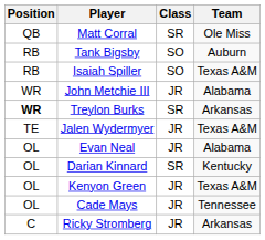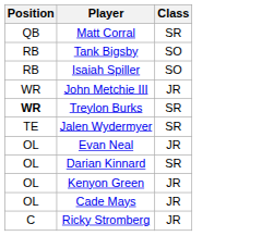- column: Team | Ole Miss | Auburn | Texas A&M | Alabama | Arkansas | Texas A&M | Alabama | Kentucky | Texas A&M | Tennessee | Arkansas
Jalen Wydermyer | Class: JR -> SR
